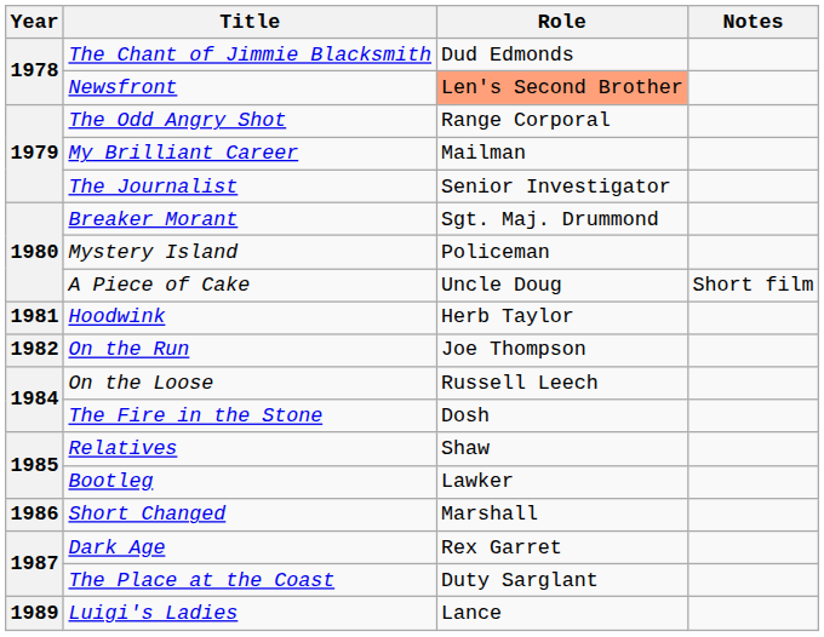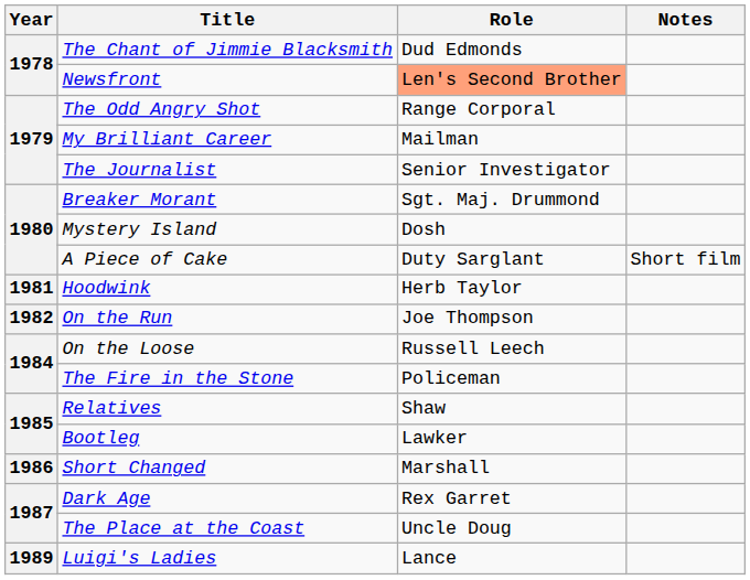Mystery Island | Role: Policeman -> Dosh
A Piece of Cake | Role: Uncle Doug -> Duty Sarglant
The Fire in the Stone | Role: Dosh -> Policeman
The Place at the Coast | Role: Duty Sarglant -> Uncle Doug
